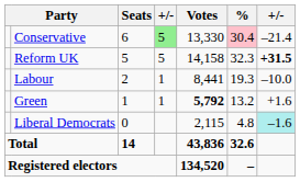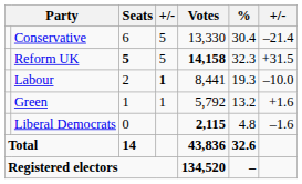Conservative | column 4: lightgreen background -> no background
Conservative | %: pink background -> no background
Reform UK | Seats: normal -> bold
Reform UK | Votes: normal -> bold
Reform UK | column 7: bold -> normal
Labour | column 4: normal -> bold
Green | Votes: bold -> normal
Liberal Democrats | Votes: normal -> bold
Liberal Democrats | column 7: paleturquoise background -> no background
